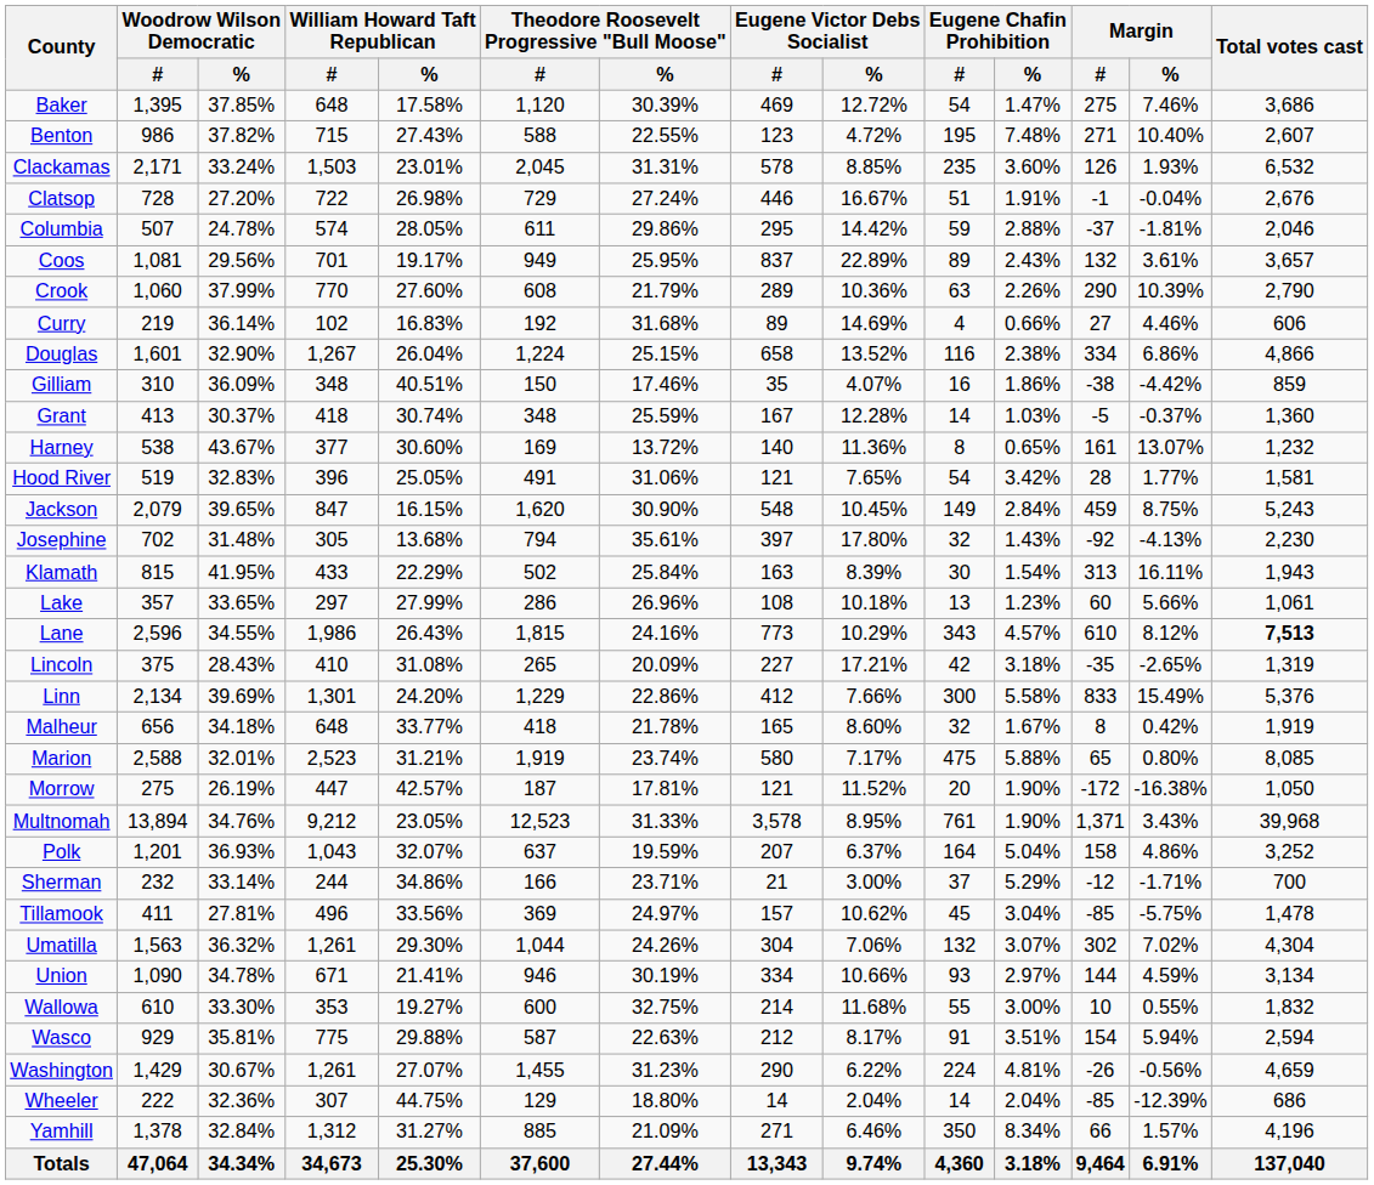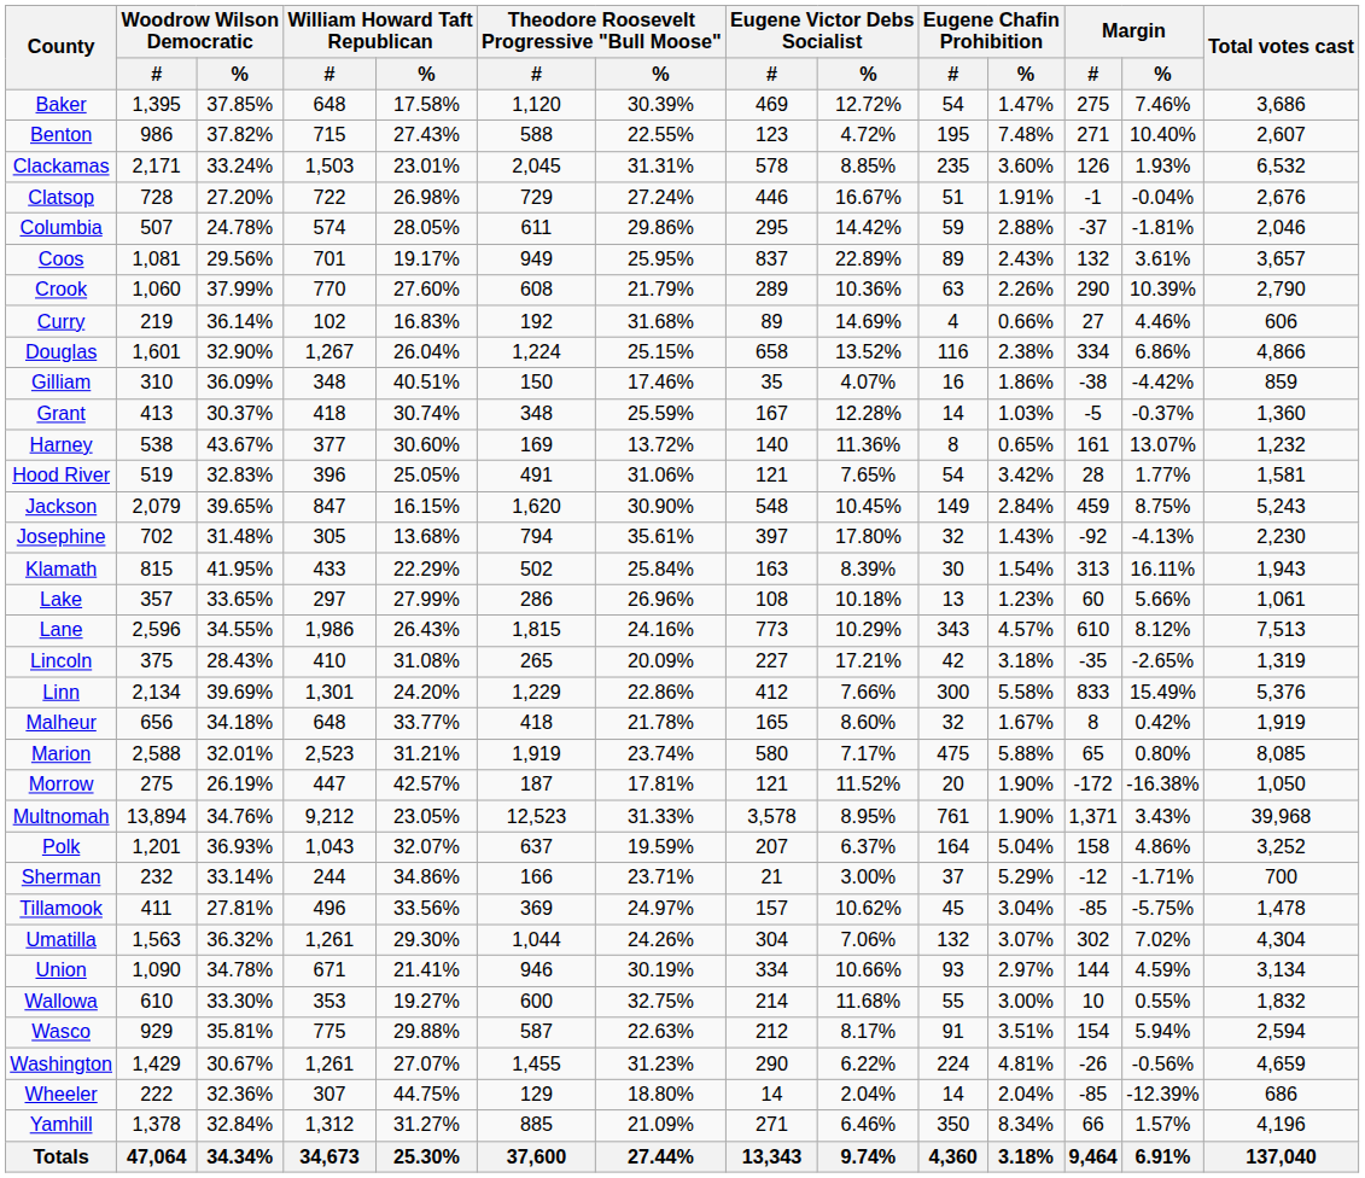Lane | Total votes cast: bold -> normal
